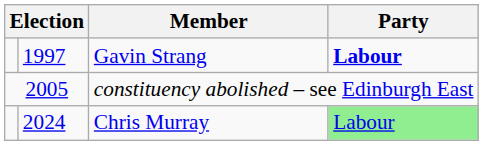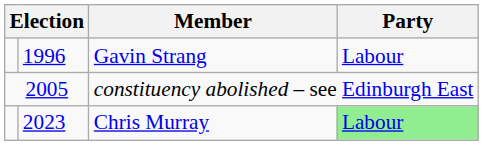Gavin Strang | column 2: 1997 -> 1996
Gavin Strang | Party: bold -> normal
Chris Murray | column 2: 2024 -> 2023
